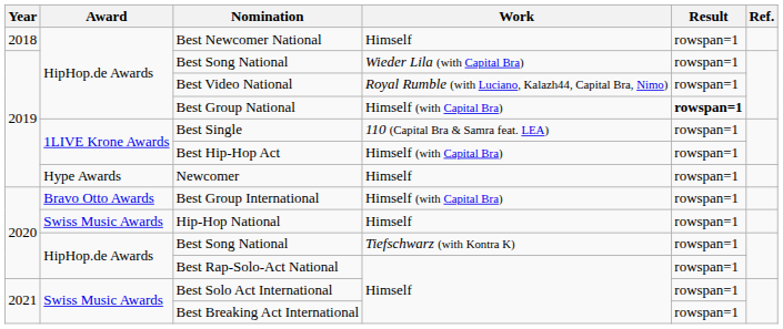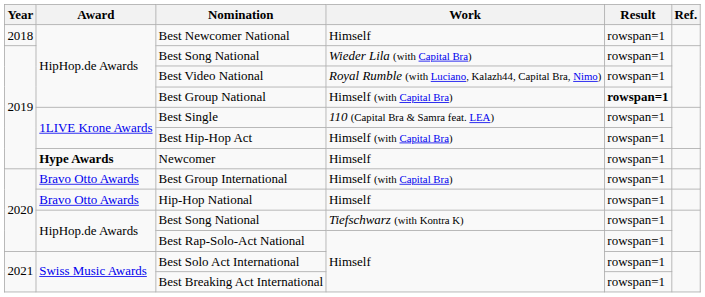Newcomer | Award: normal -> bold
Hip-Hop National | Award: Swiss Music Awards -> Bravo Otto Awards
